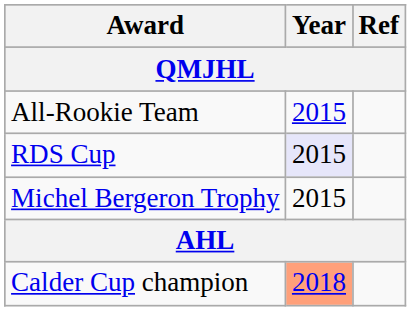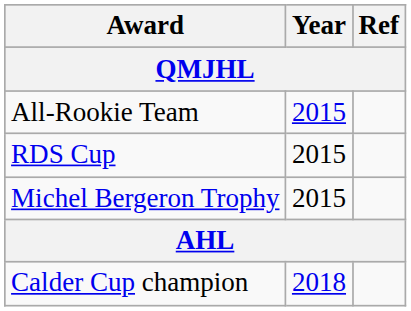RDS Cup | Year: lavender background -> no background
Calder Cup champion | Year: lightsalmon background -> no background
